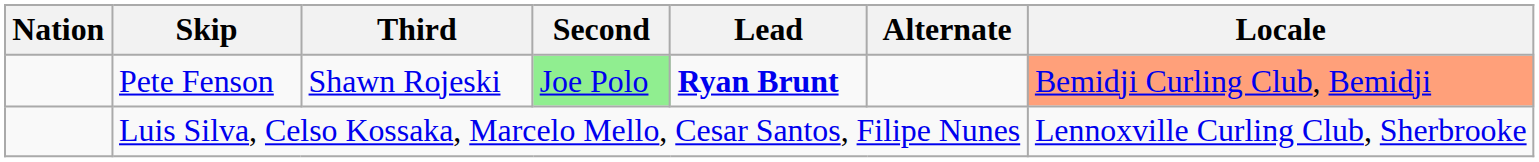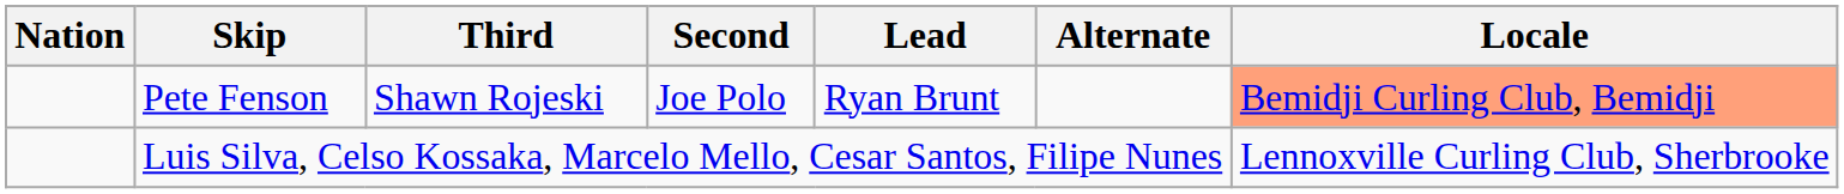Pete Fenson | Second: lightgreen background -> no background
Pete Fenson | Lead: bold -> normal
